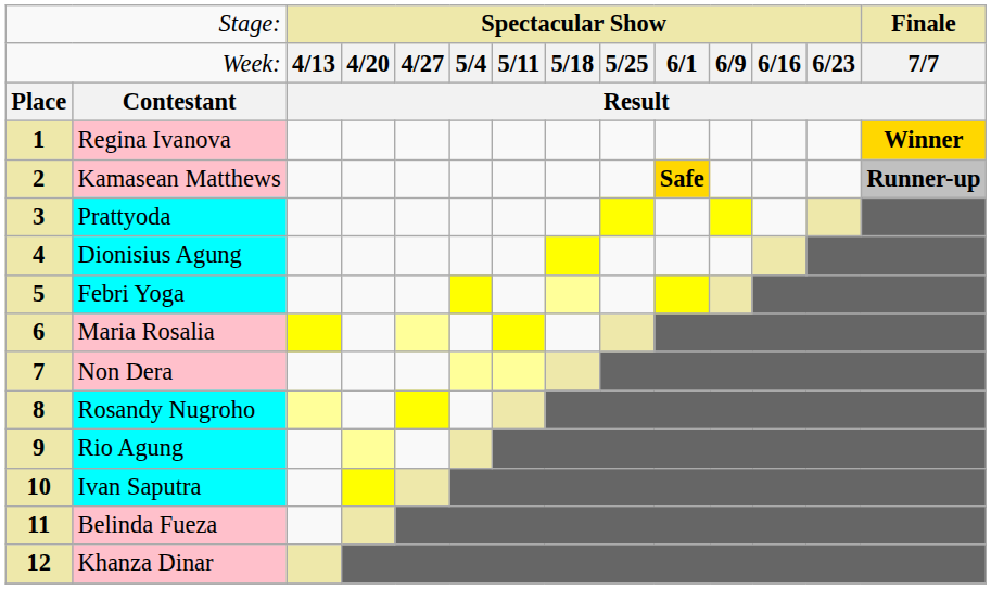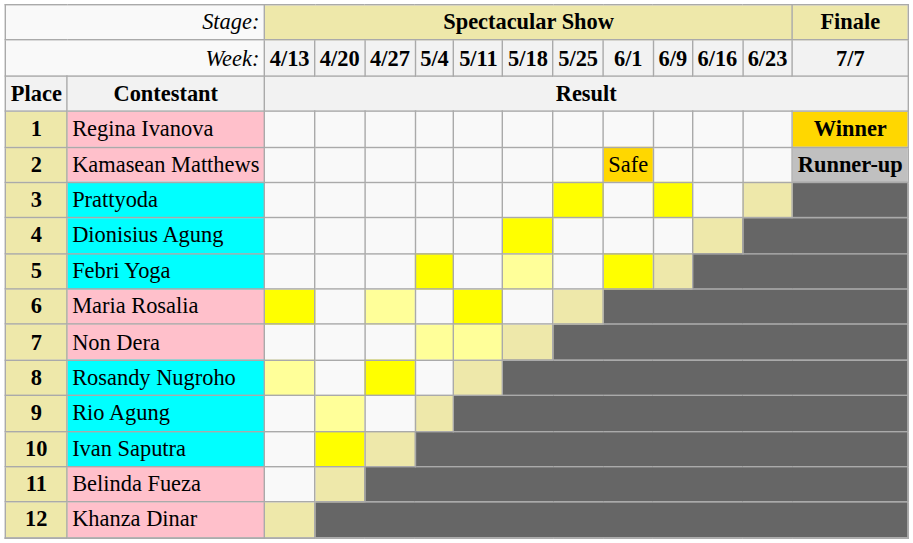Kamasean Matthews | column 10: bold -> normal
